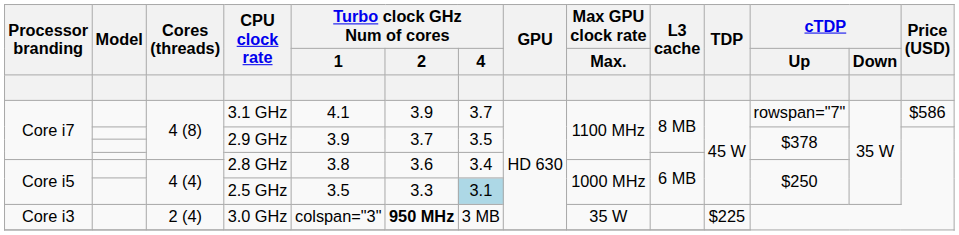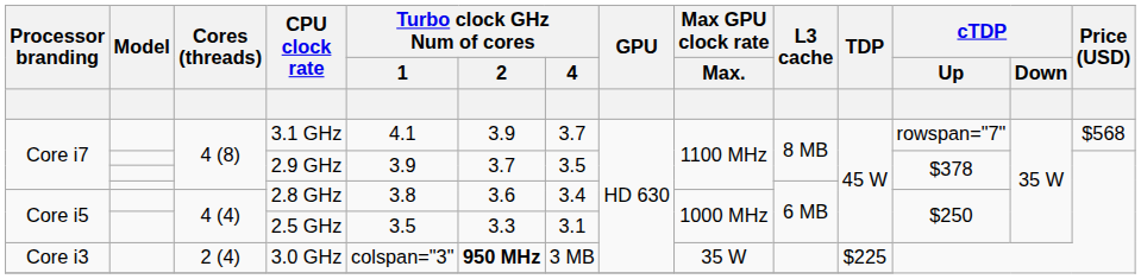3.1 GHz | Price (USD): $586 -> $568
2.5 GHz | Turbo clock GHz Num of cores / 4: lightblue background -> no background
